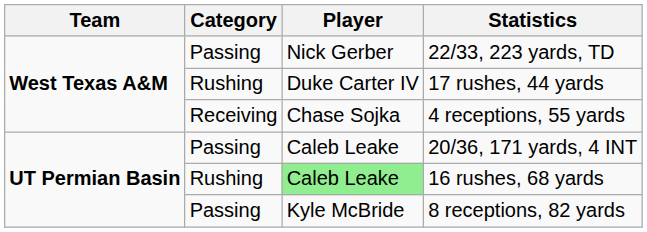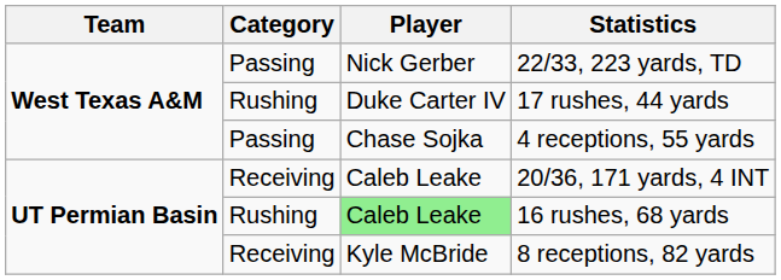4 receptions, 55 yards | Category: Receiving -> Passing
20/36, 171 yards, 4 INT | Category: Passing -> Receiving
8 receptions, 82 yards | Category: Passing -> Receiving
